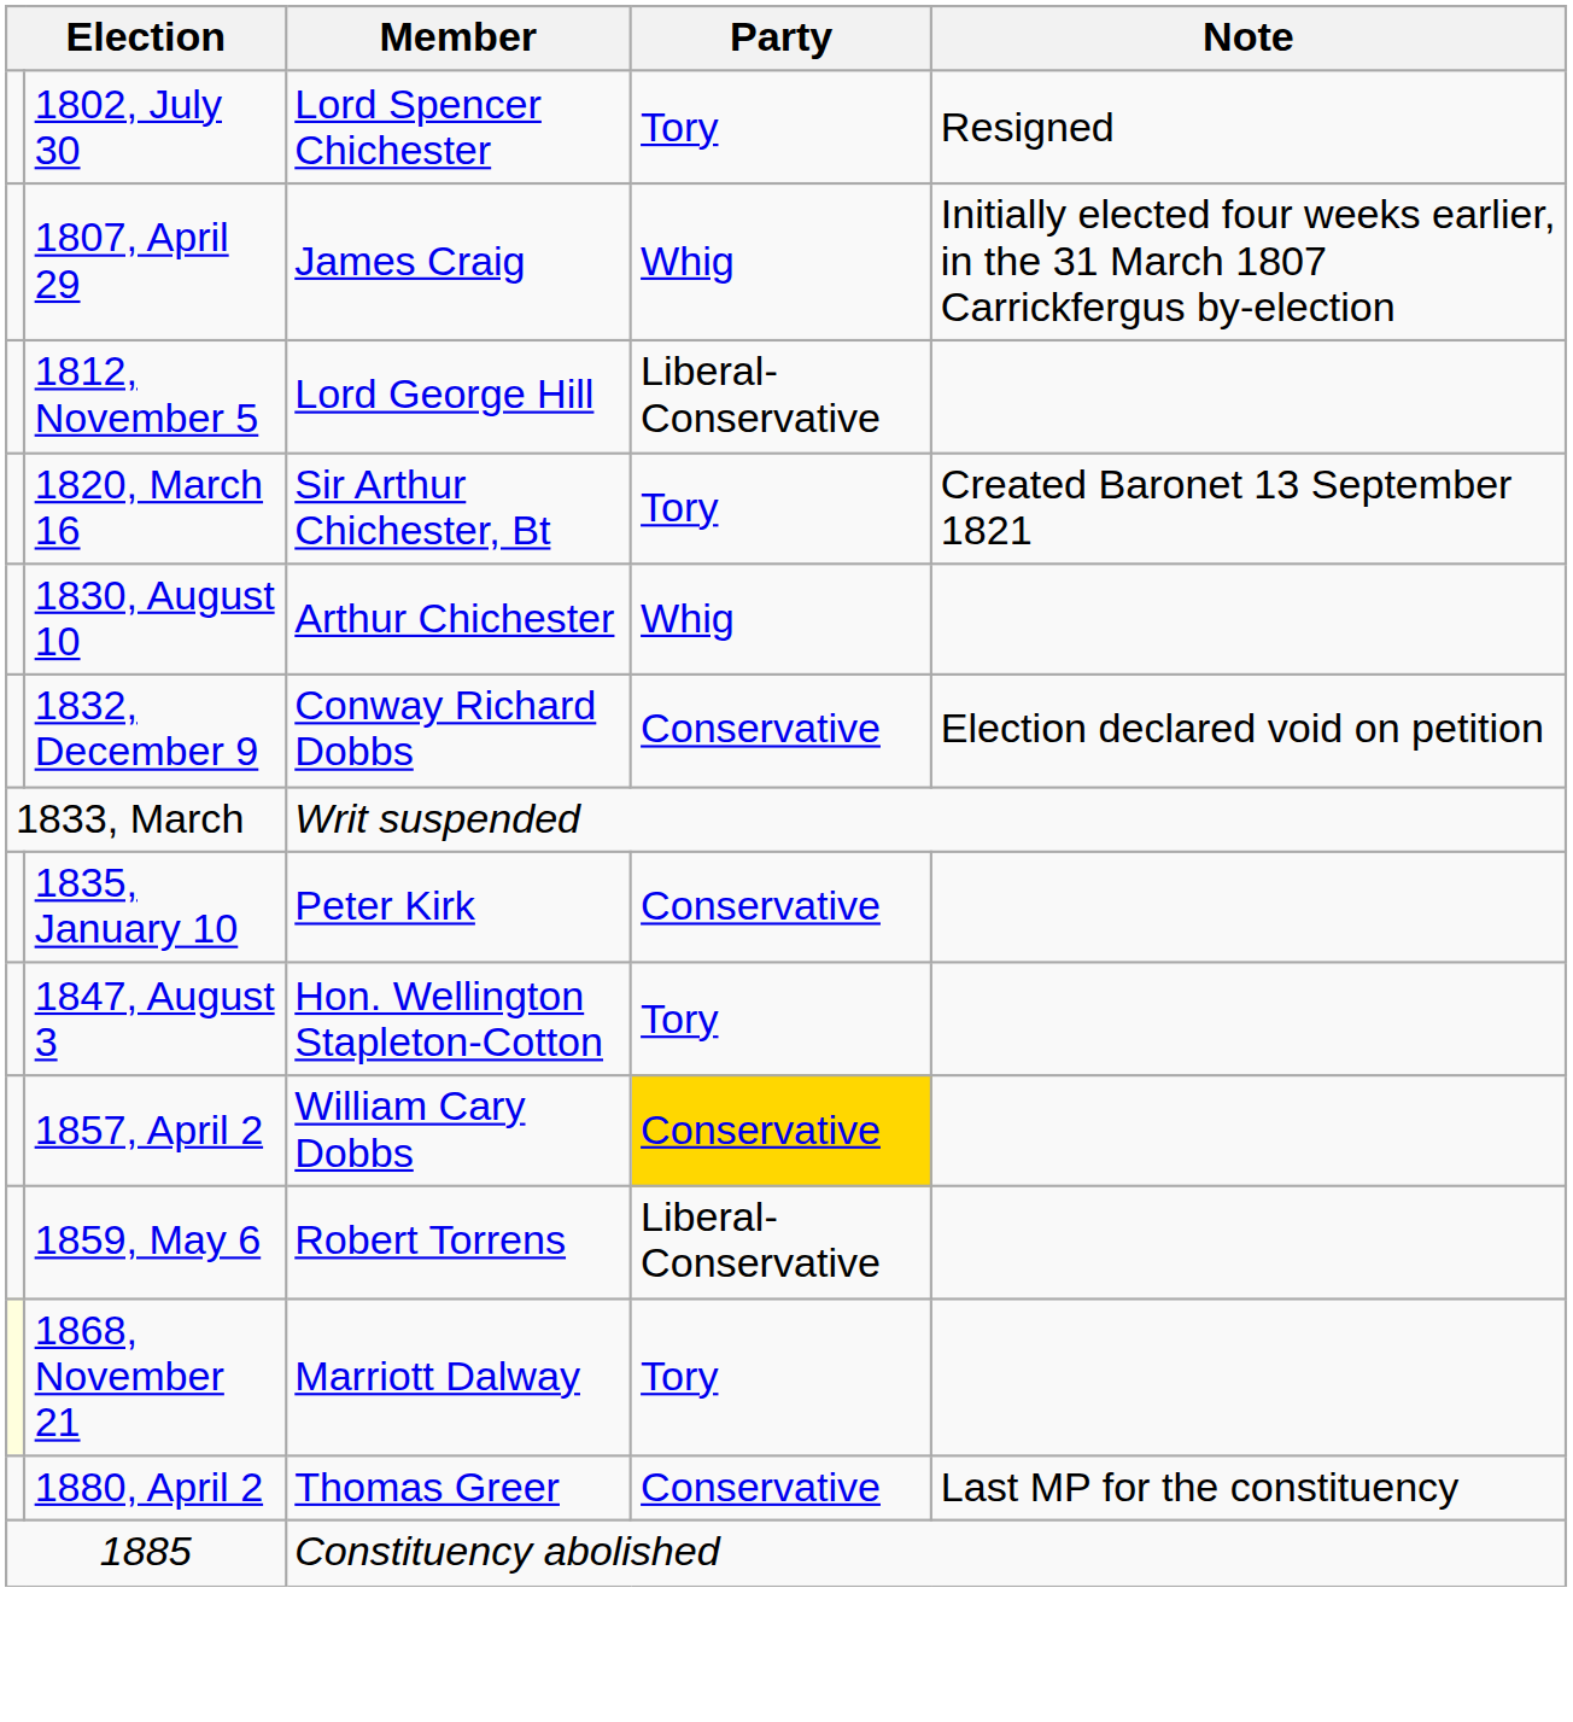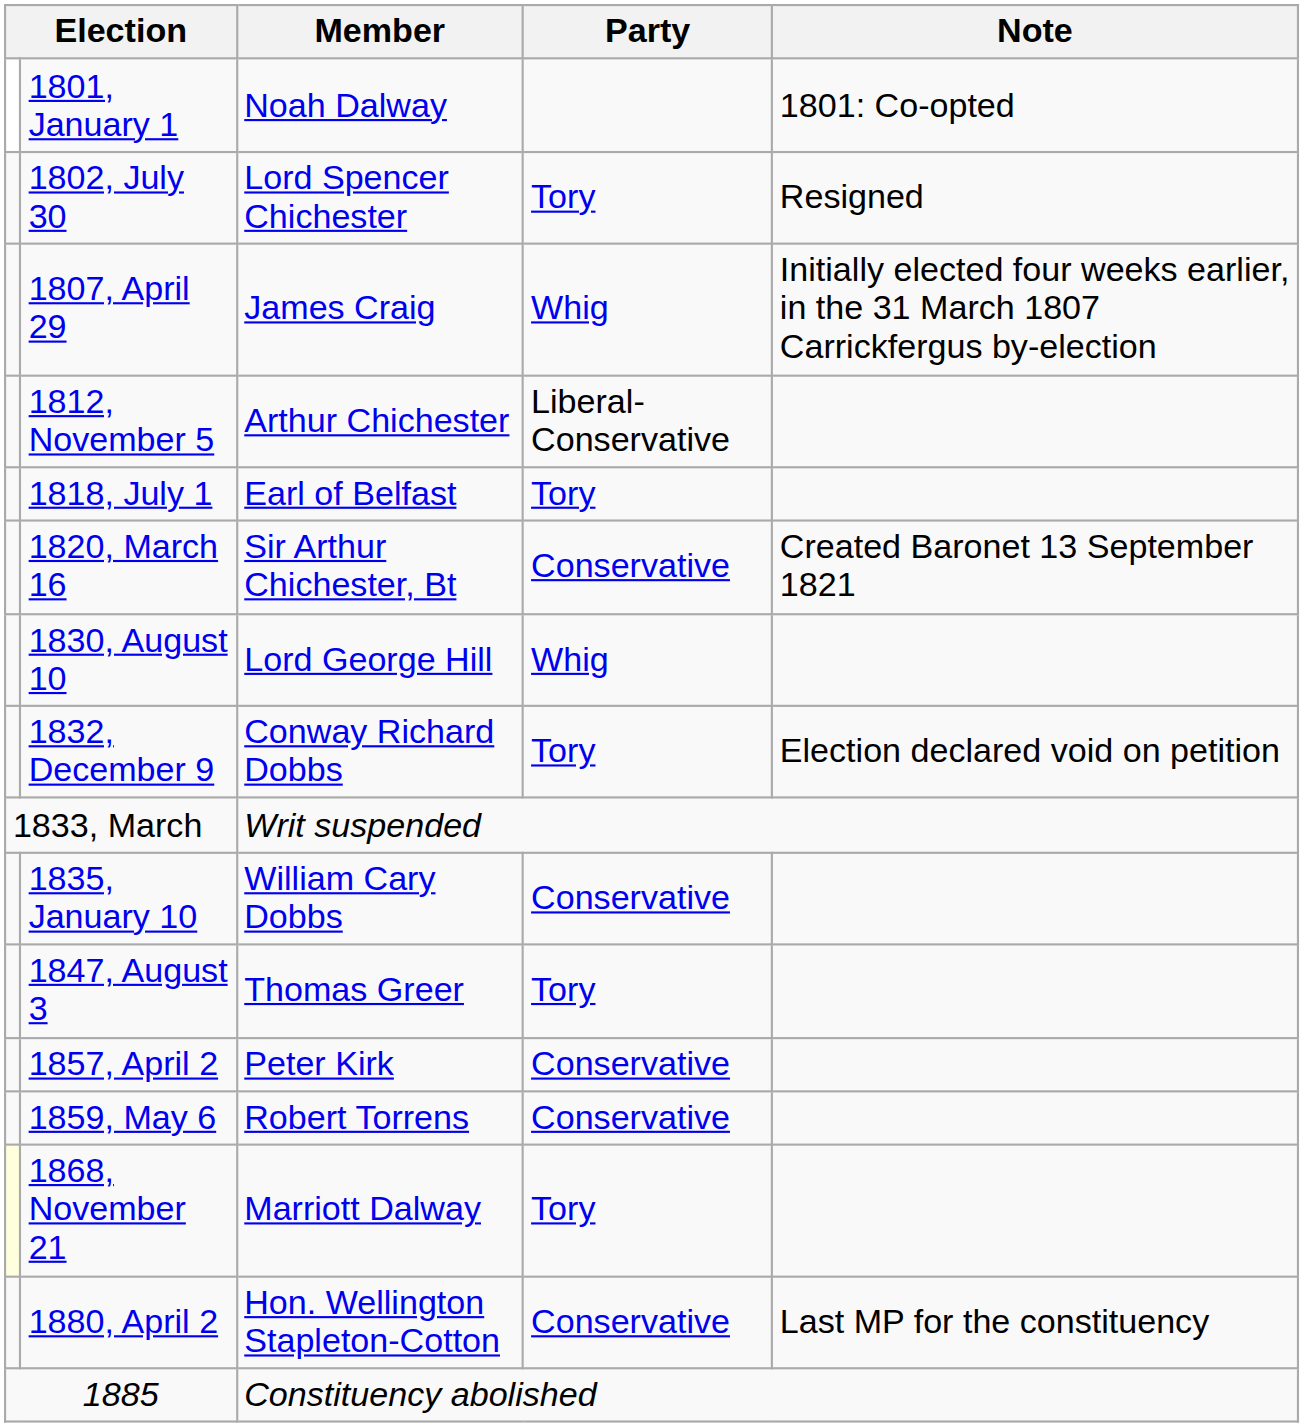+ row: 1801, January 1 | Noah Dalway | 1801: Co-opted
1812, November 5 | Member: Lord George Hill -> Arthur Chichester
+ row: 1818, July 1 | Earl of Belfast | Tory
1820, March 16 | Party: Tory -> Conservative
1830, August 10 | Member: Arthur Chichester -> Lord George Hill
1832, December 9 | Party: Conservative -> Tory
1835, January 10 | Member: Peter Kirk -> William Cary Dobbs
1847, August 3 | Member: Hon. Wellington Stapleton-Cotton -> Thomas Greer
1857, April 2 | Member: William Cary Dobbs -> Peter Kirk
1857, April 2 | Party: gold background -> no background
1859, May 6 | Party: Liberal-Conservative -> Conservative
1880, April 2 | Member: Thomas Greer -> Hon. Wellington Stapleton-Cotton
